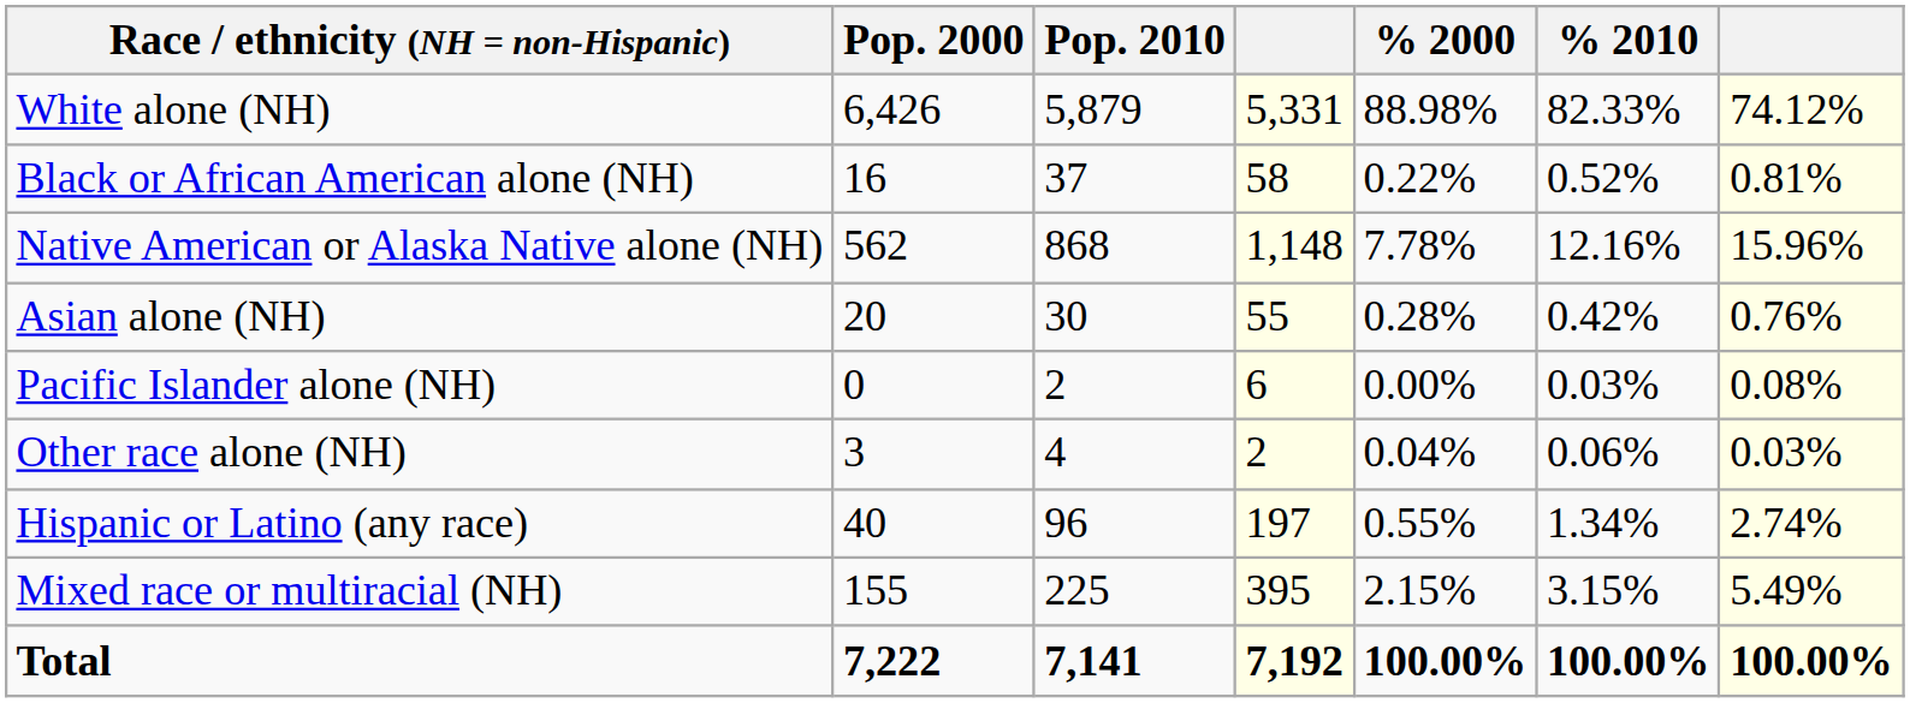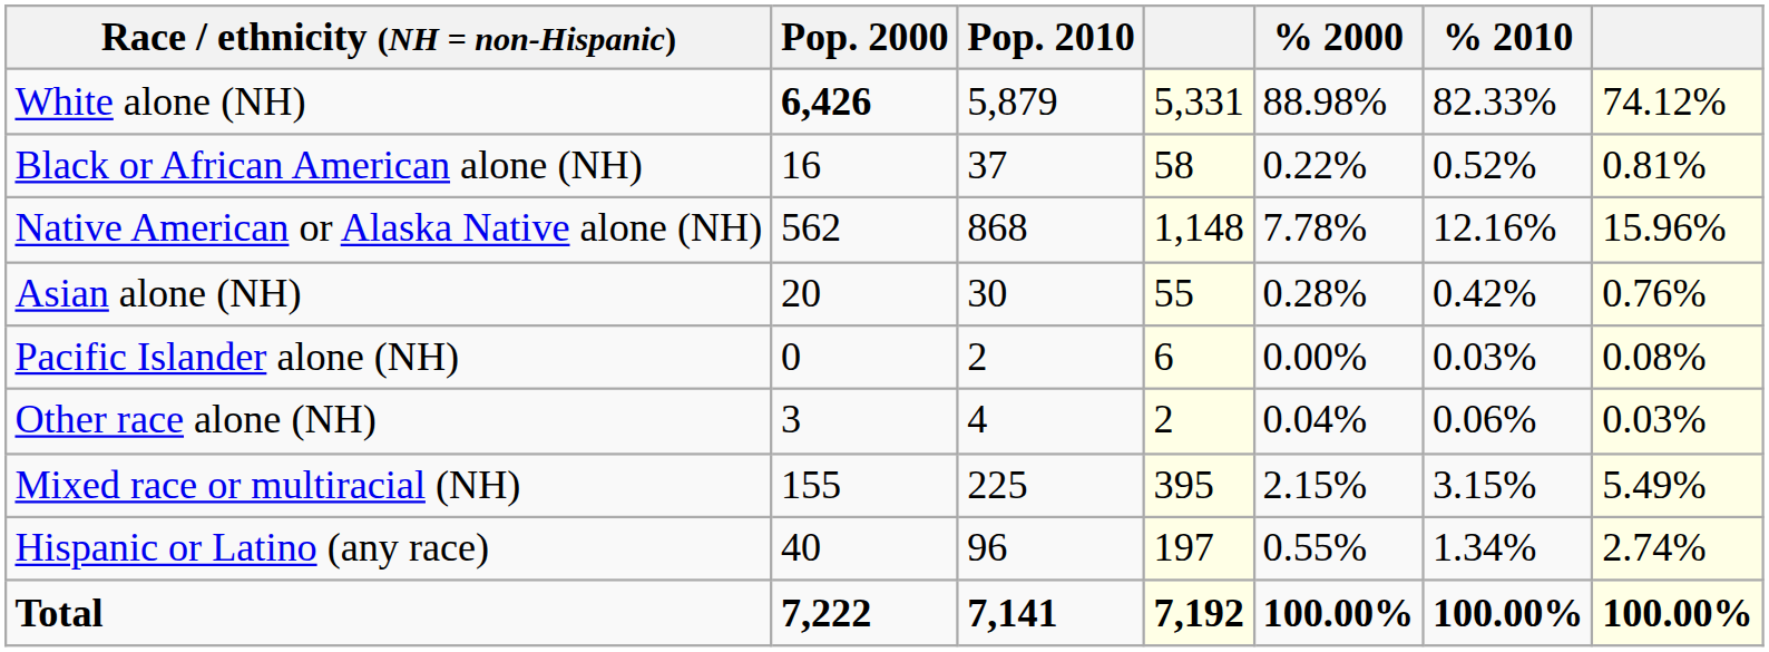White alone (NH) | Pop. 2000: normal -> bold
rows swapped: Mixed race or multiracial (NH) <-> Hispanic or Latino (any race)
